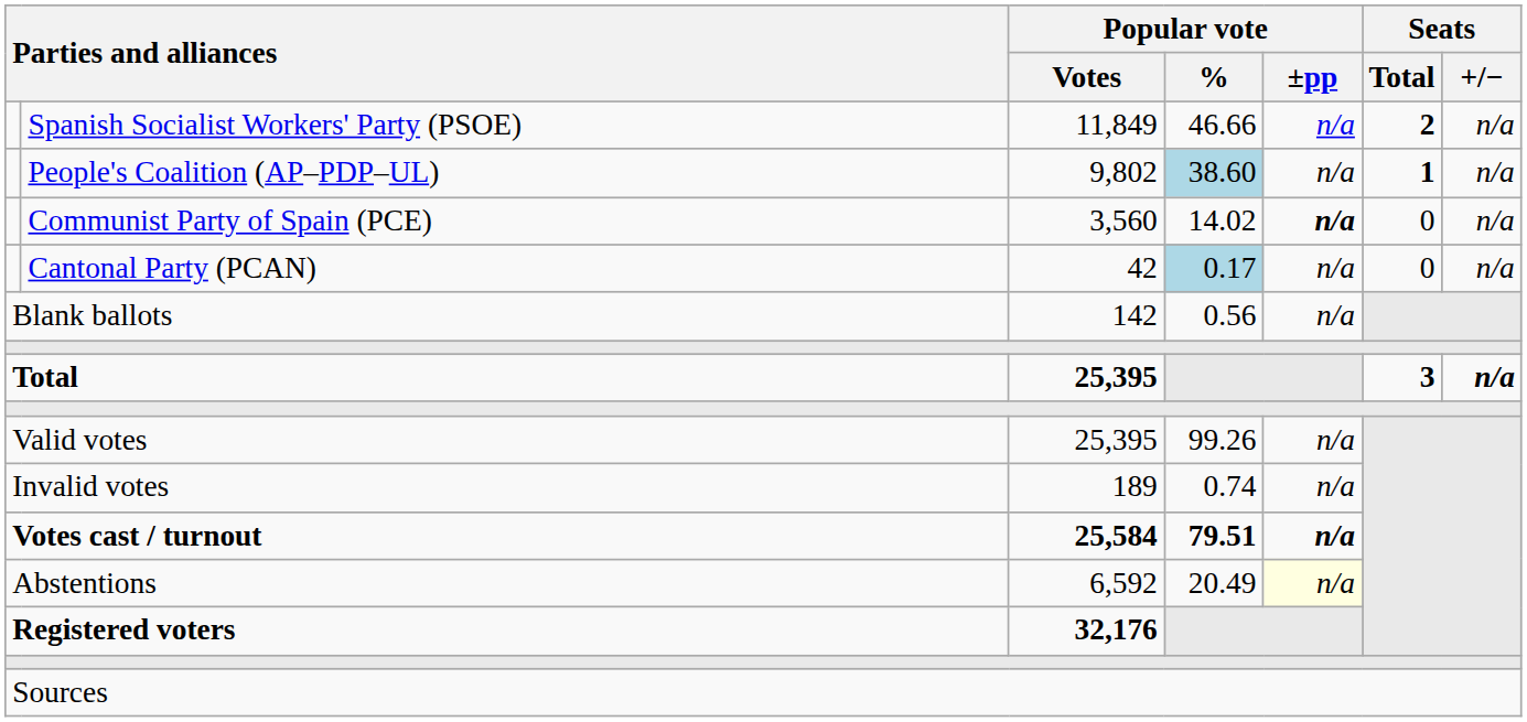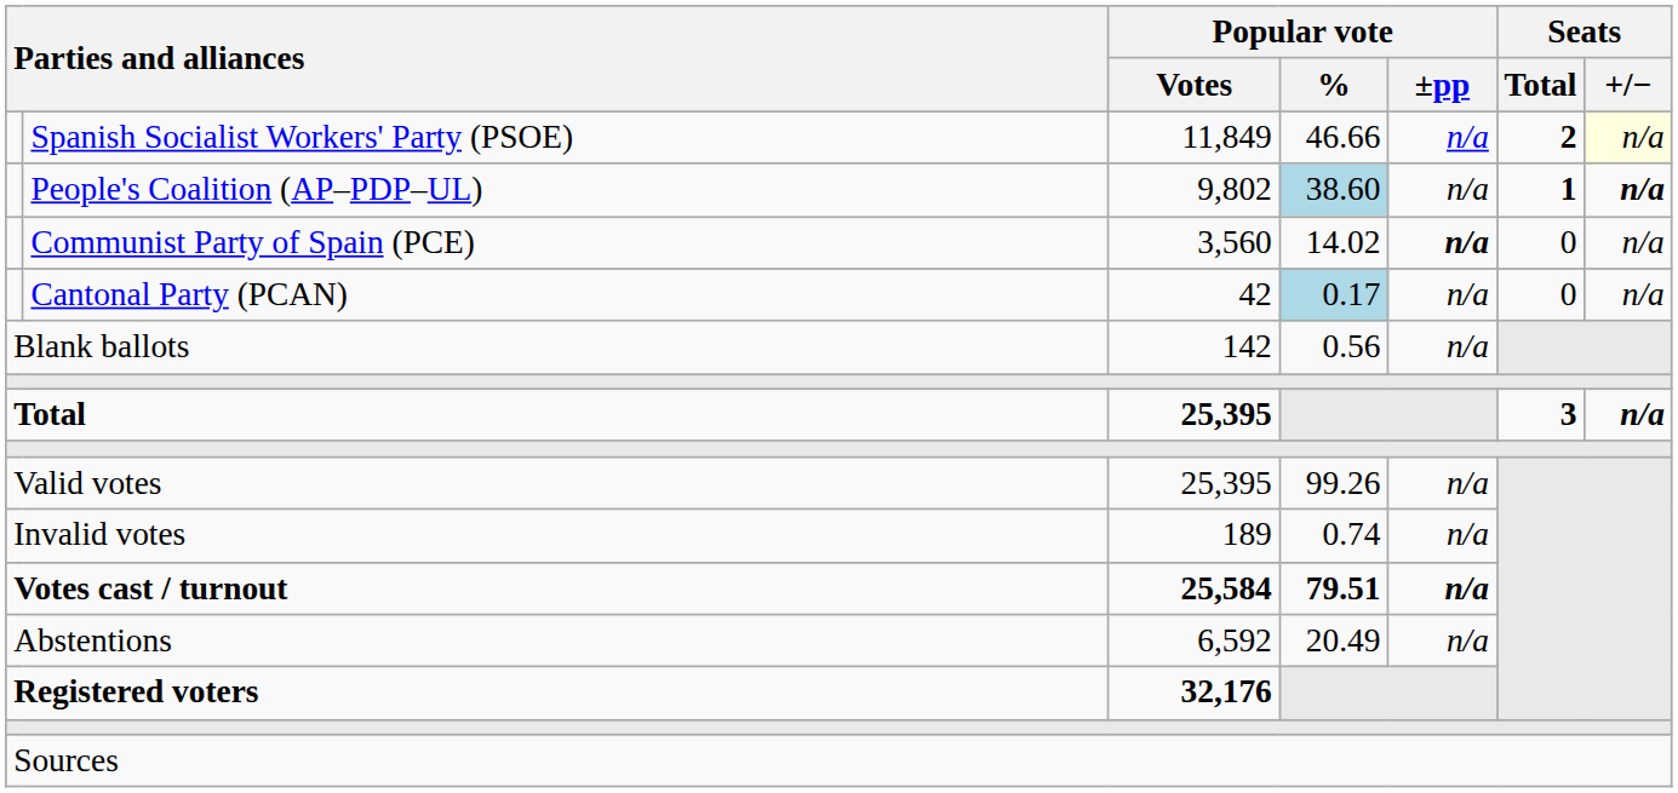Spanish Socialist Workers' Party (PSOE) | Seats / +/−: no background -> lightyellow background
People's Coalition (AP–PDP–UL) | Seats / +/−: normal -> bold
Abstentions | Popular vote / ±pp: lightyellow background -> no background
